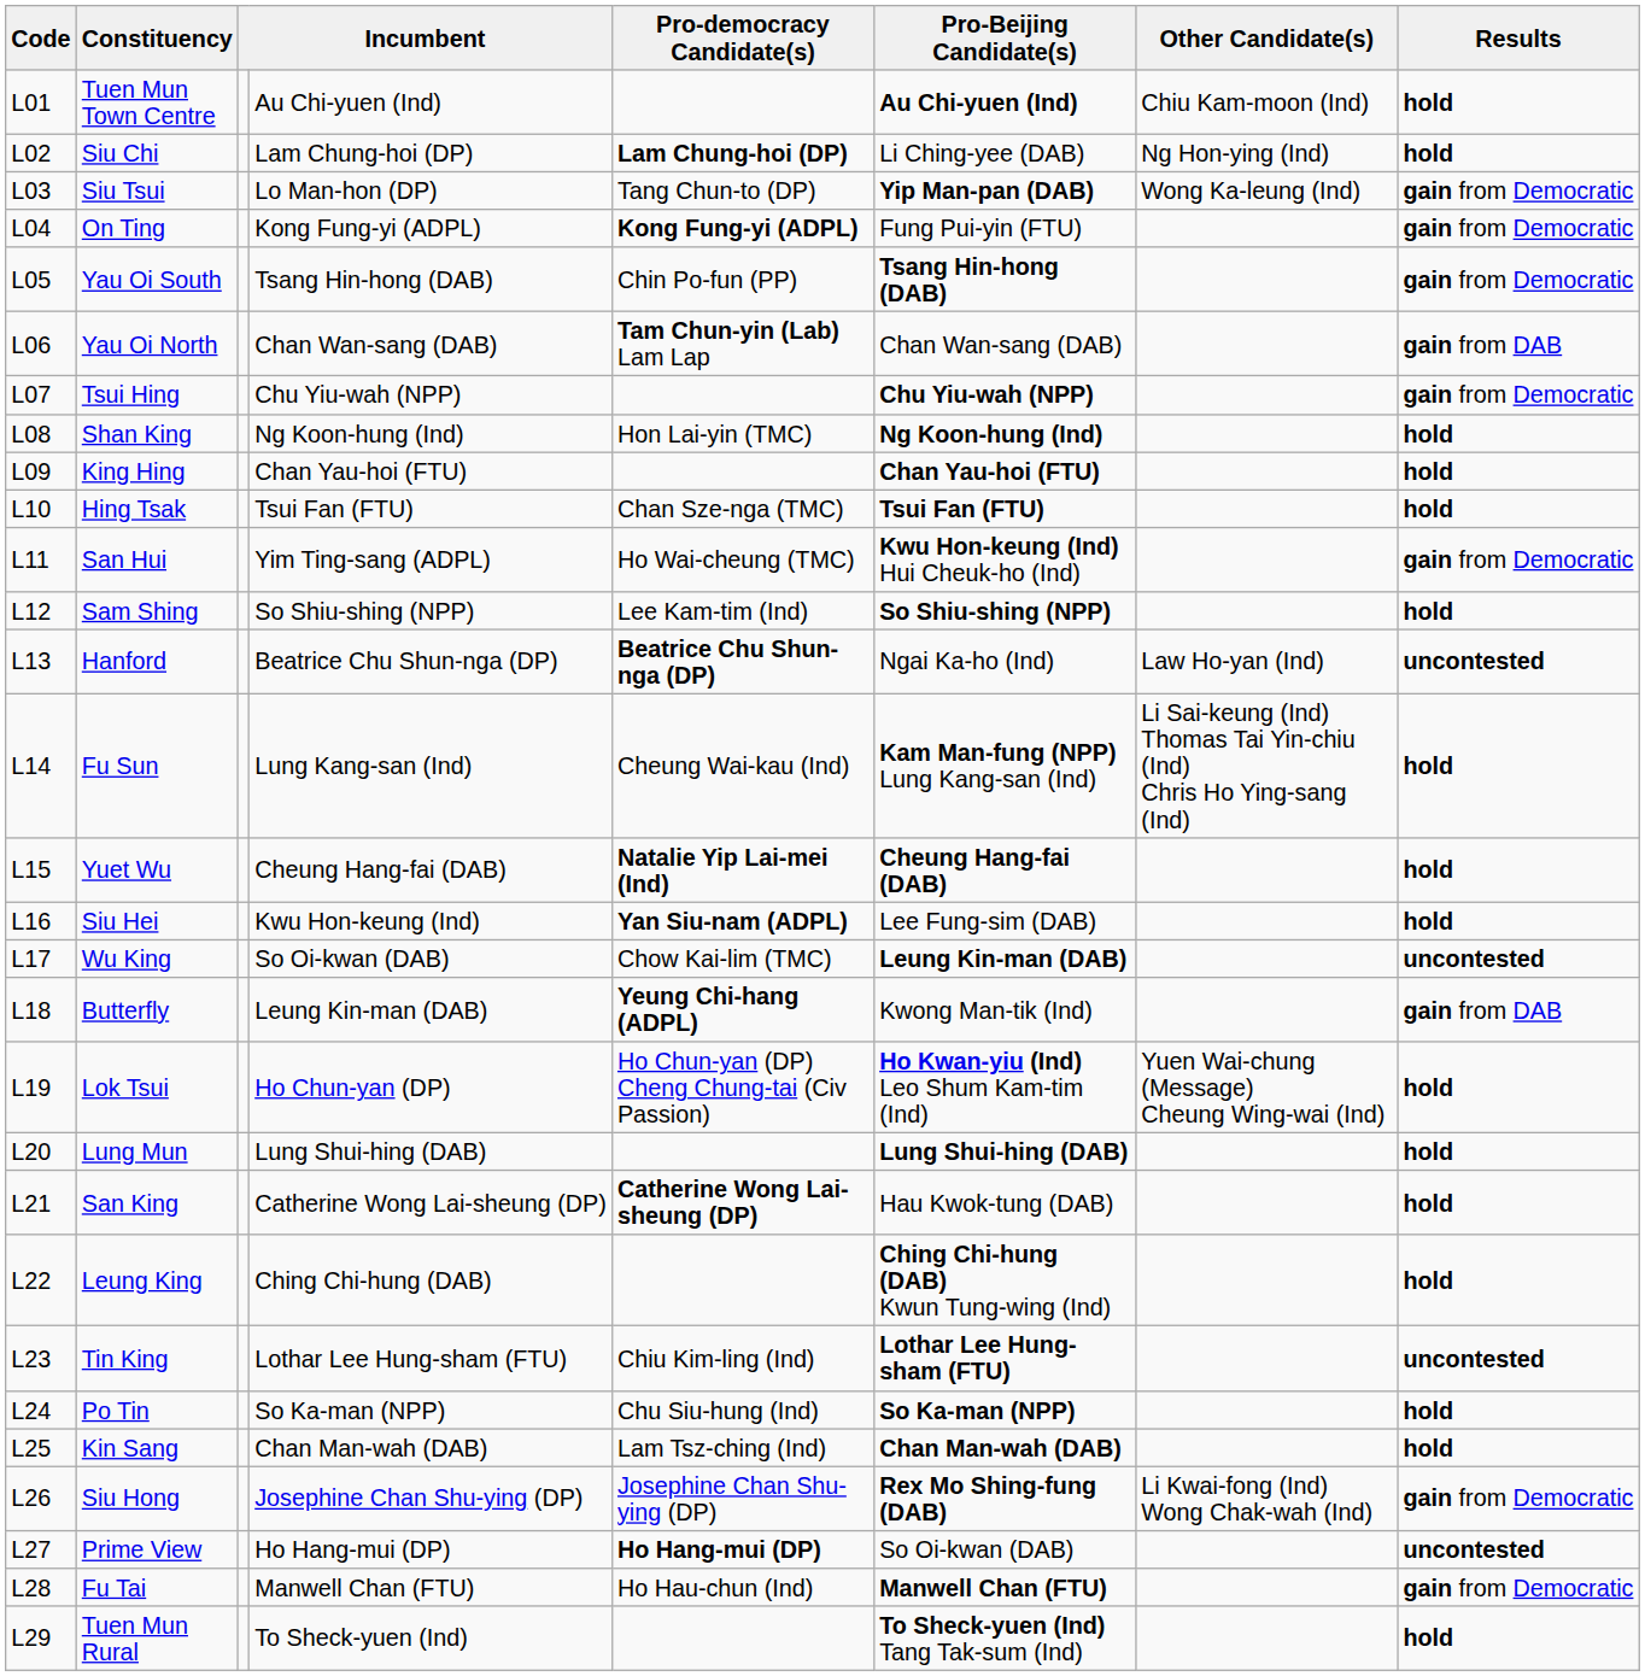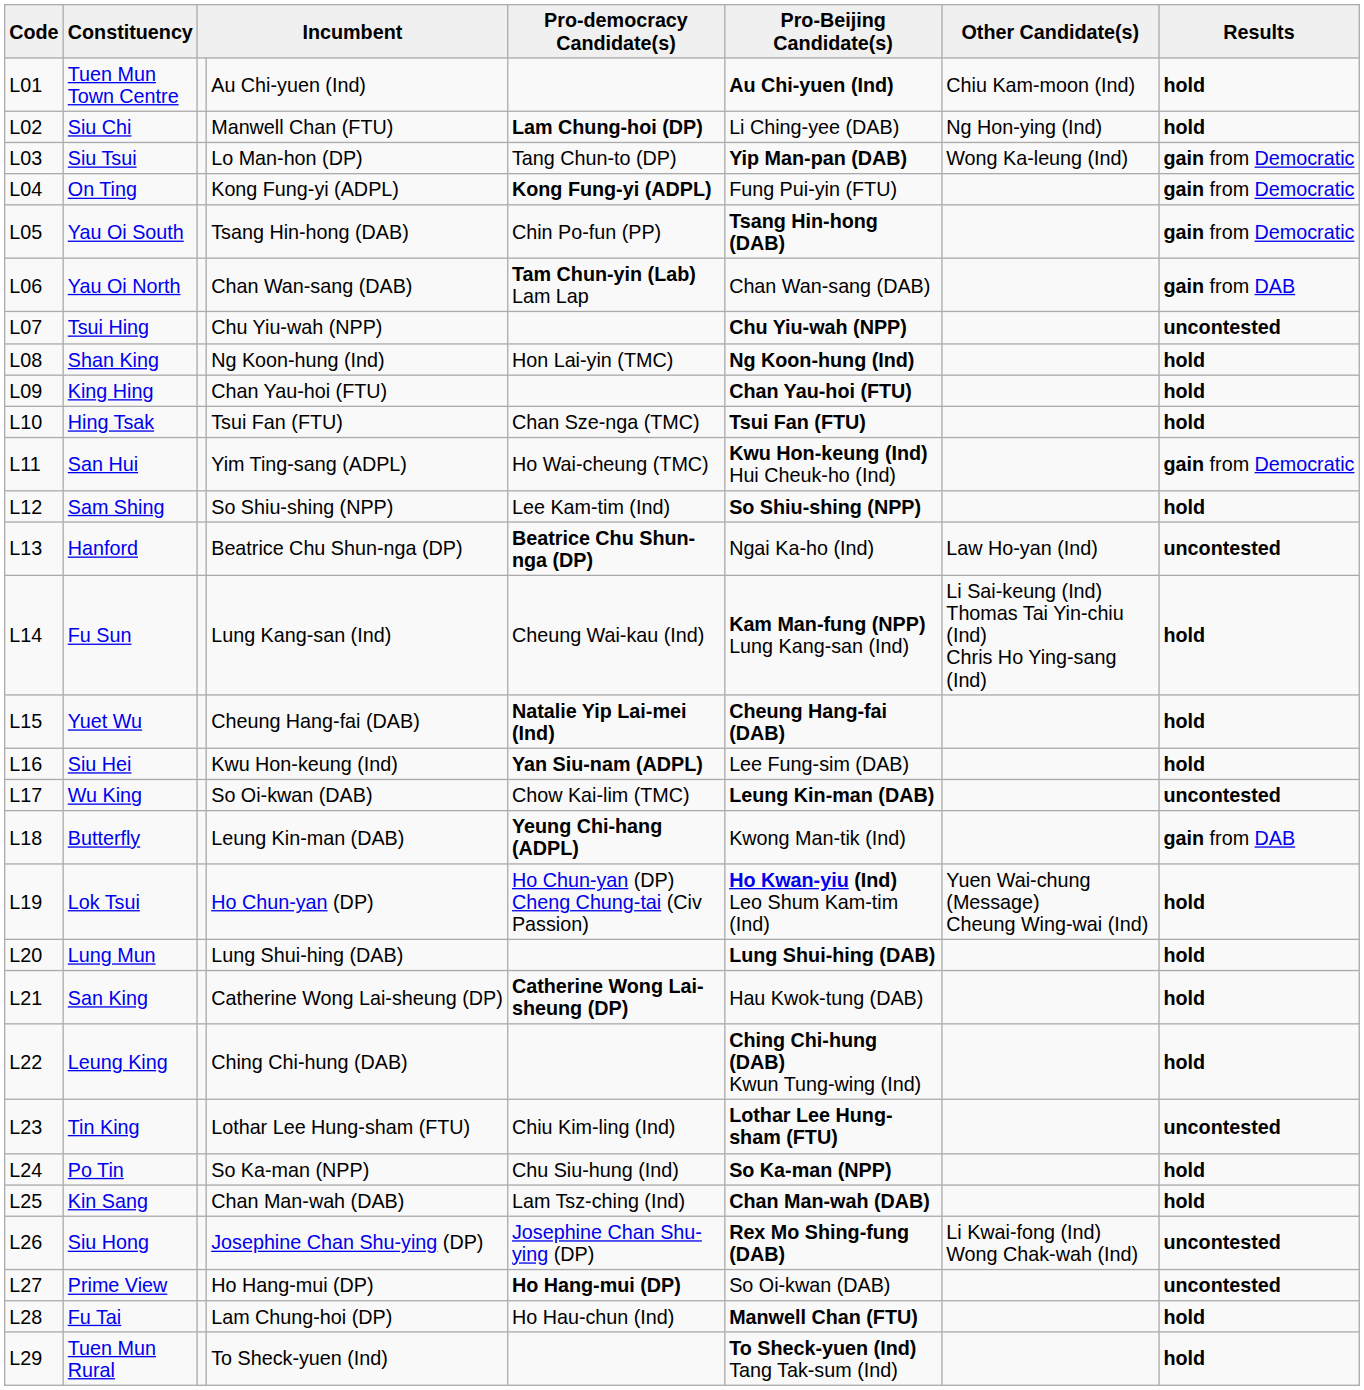Siu Chi | column 4: Lam Chung-hoi (DP) -> Manwell Chan (FTU)
Tsui Hing | column 8: gain from Democratic -> uncontested
Siu Hong | column 8: gain from Democratic -> uncontested
Fu Tai | column 4: Manwell Chan (FTU) -> Lam Chung-hoi (DP)
Fu Tai | column 8: gain from Democratic -> hold
